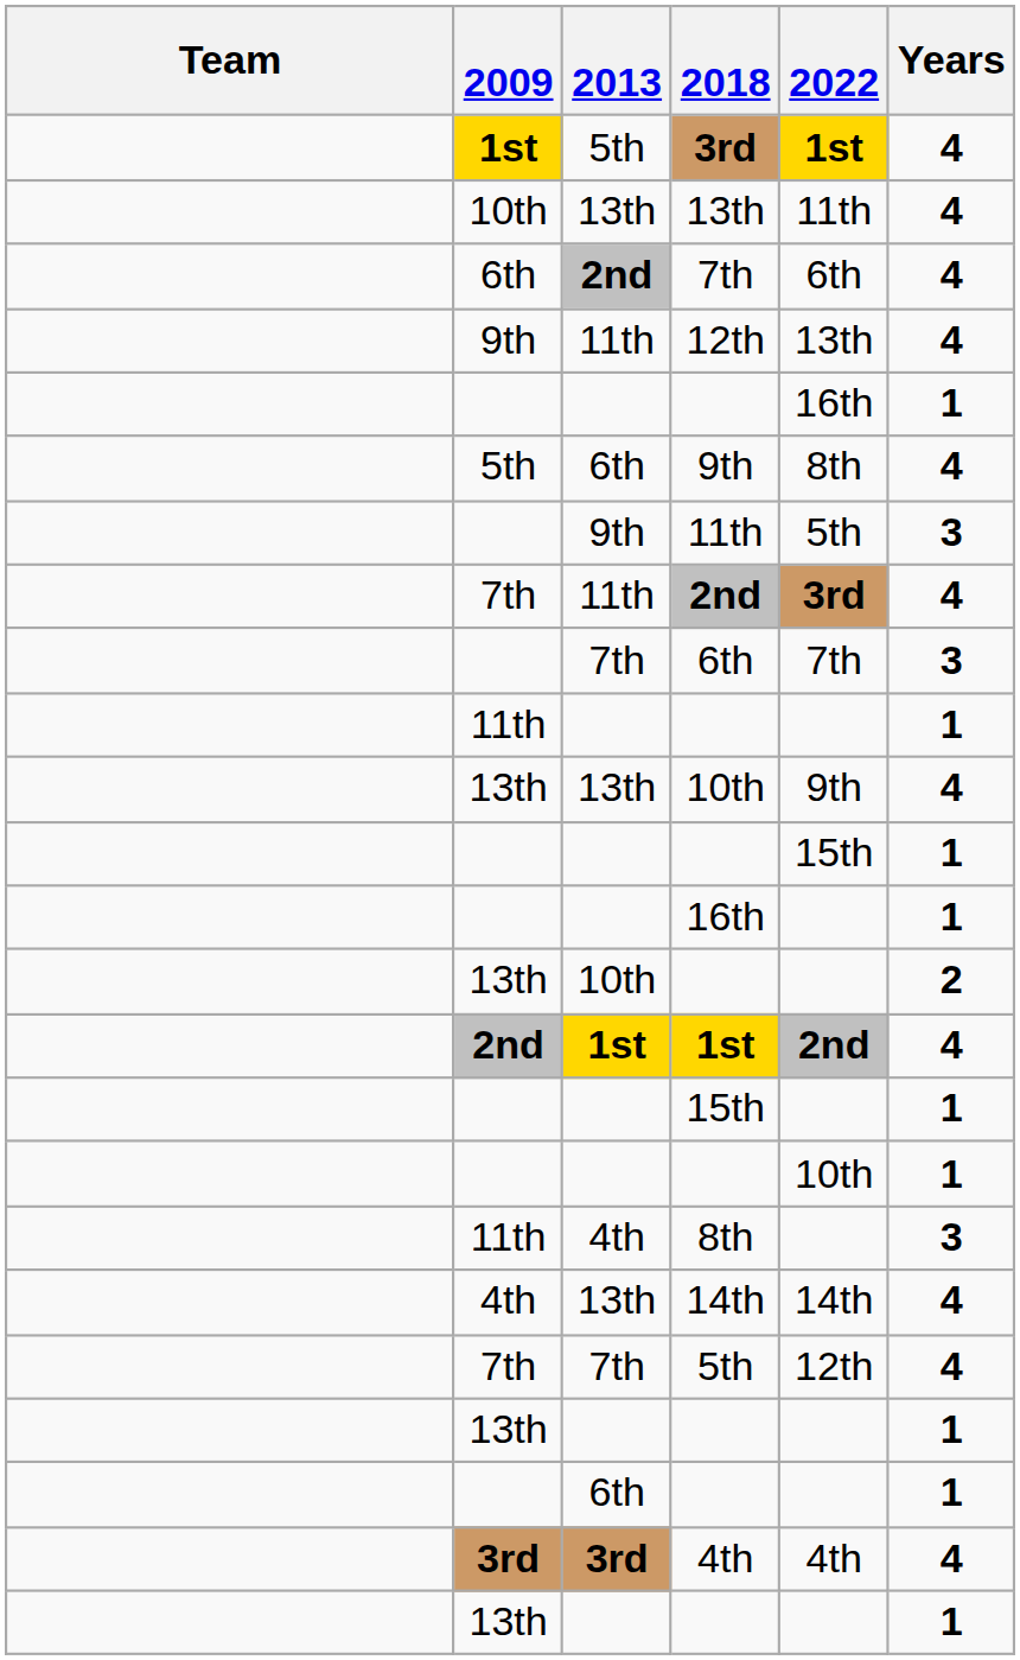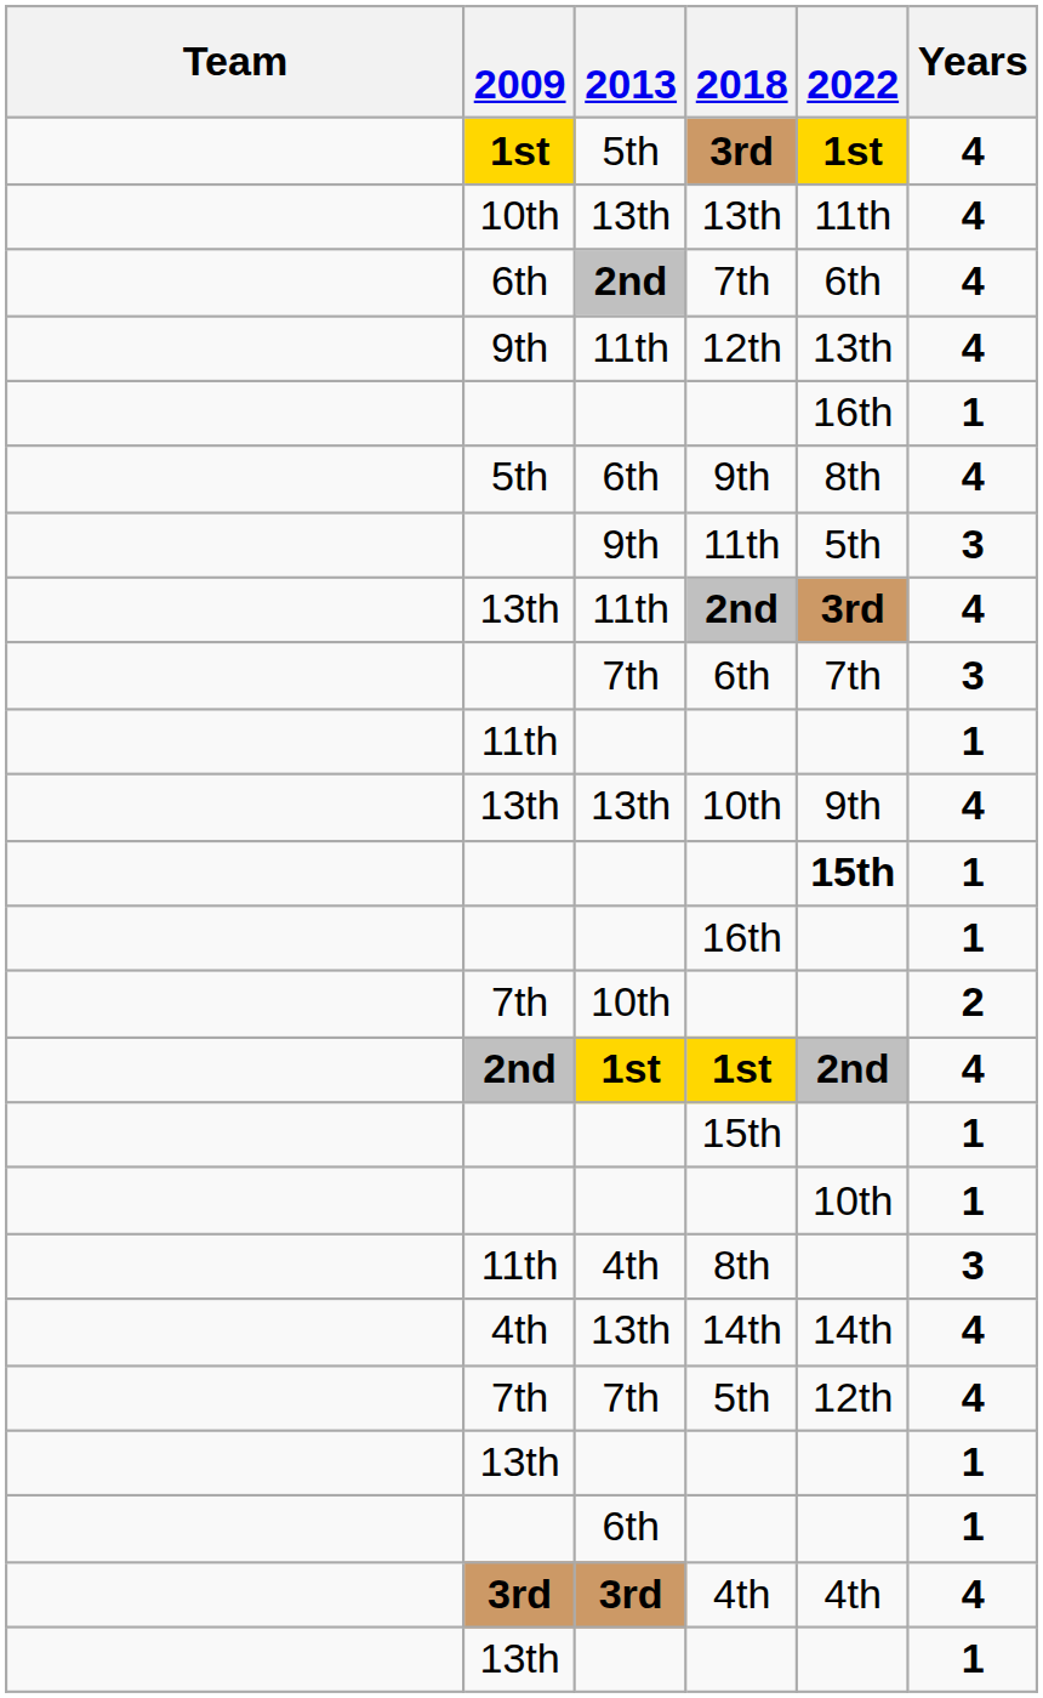row 9 | 2009: 7th -> 13th
row 13 | 2022: normal -> bold
row 15 | 2009: 13th -> 7th
